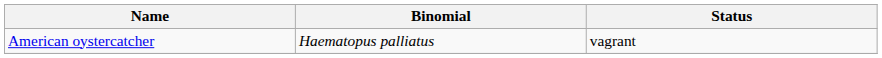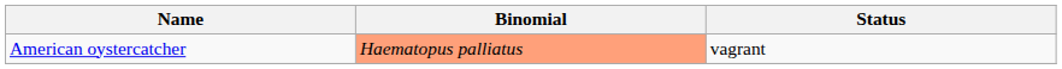American oystercatcher | Binomial: no background -> lightsalmon background
